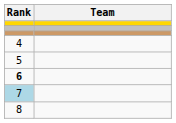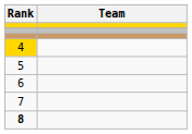row 5 | Rank: no background -> gold background
row 7 | Rank: bold -> normal
row 8 | Rank: lightblue background -> no background
row 9 | Rank: normal -> bold
